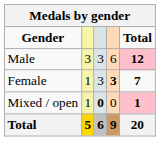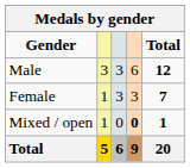Male | Total: pink background -> no background
Female | column 4: bold -> normal
Mixed / open | column 3: bold -> normal
Mixed / open | column 4: normal -> bold
Mixed / open | Total: pink background -> no background
